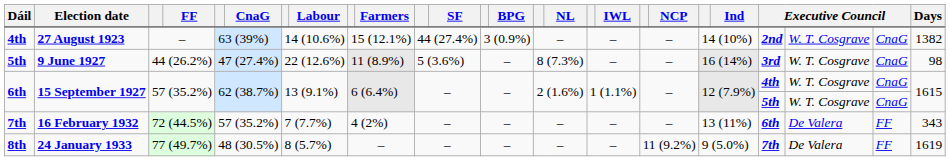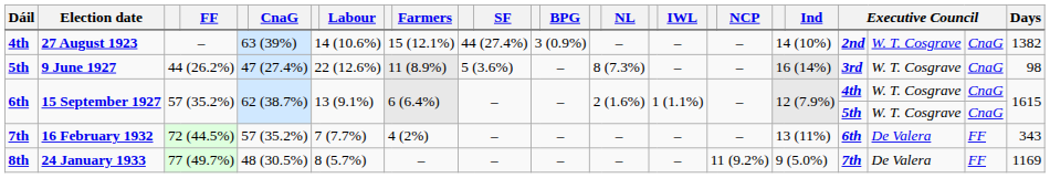8th | Days: 1619 -> 1169
